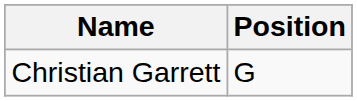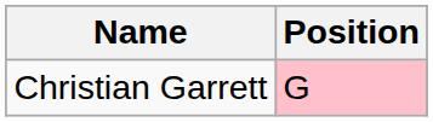Christian Garrett | Position: no background -> pink background
